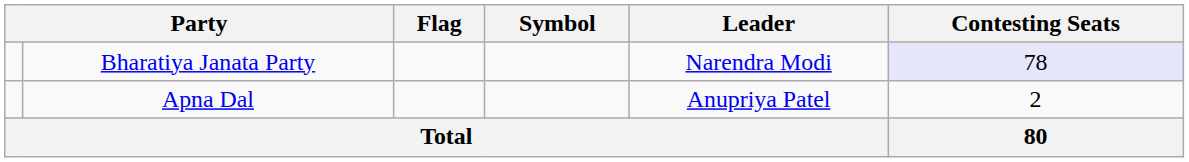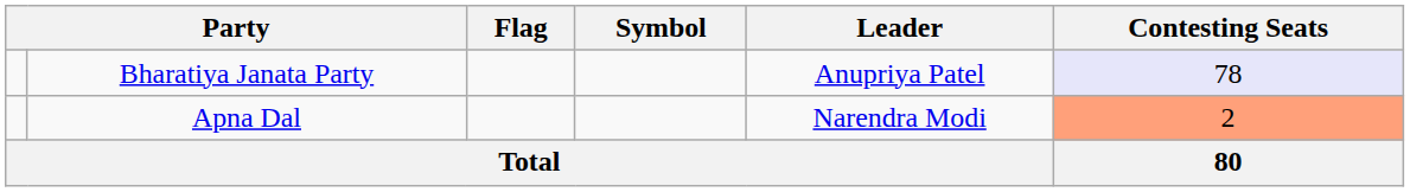Bharatiya Janata Party | Leader: Narendra Modi -> Anupriya Patel
Apna Dal | Leader: Anupriya Patel -> Narendra Modi
Apna Dal | Contesting Seats: no background -> lightsalmon background
